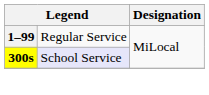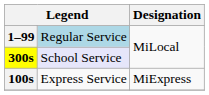1–99 | column 2: no background -> lightblue background
+ row: 100s | Express Service | MiExpress
